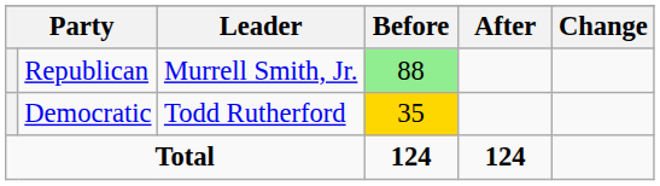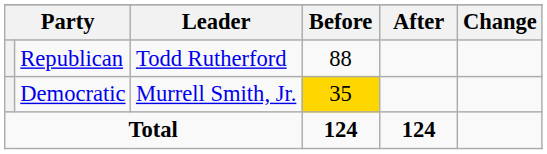Republican | Leader: Murrell Smith, Jr. -> Todd Rutherford
Republican | Before: lightgreen background -> no background
Democratic | Leader: Todd Rutherford -> Murrell Smith, Jr.
